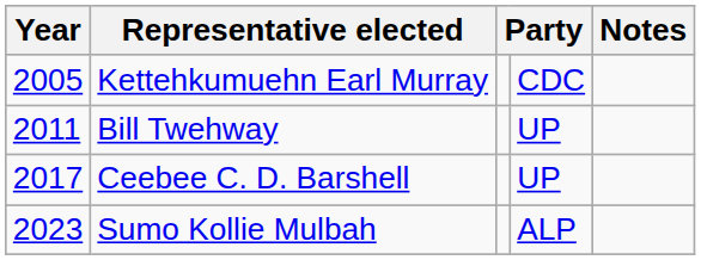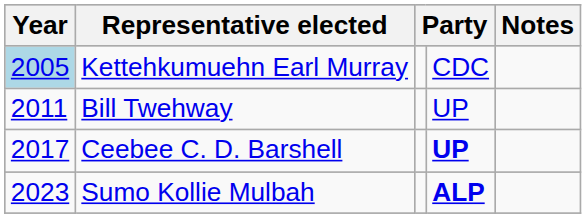Kettehkumuehn Earl Murray | Year: no background -> lightblue background
Ceebee C. D. Barshell | column 4: normal -> bold
Sumo Kollie Mulbah | column 4: normal -> bold
